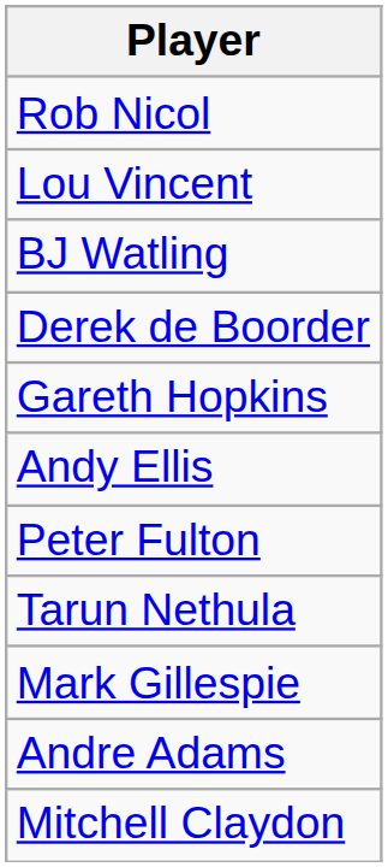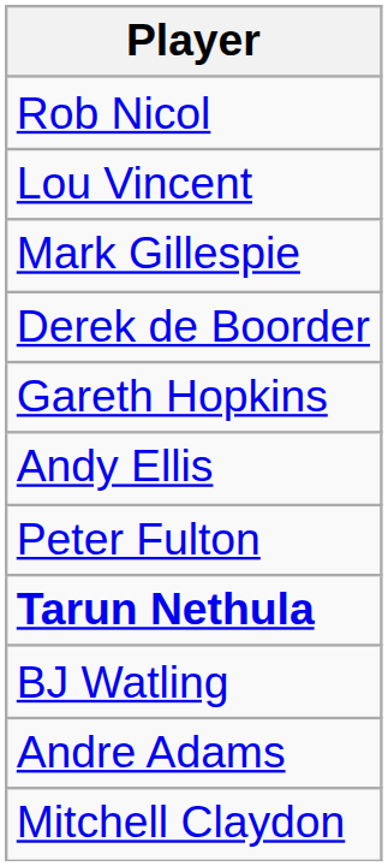row 4 | column 1: BJ Watling -> Mark Gillespie
row 9 | column 1: normal -> bold
row 10 | column 1: Mark Gillespie -> BJ Watling
